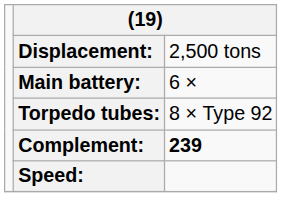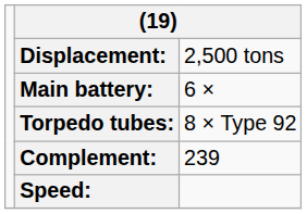Complement: | column 3: bold -> normal
